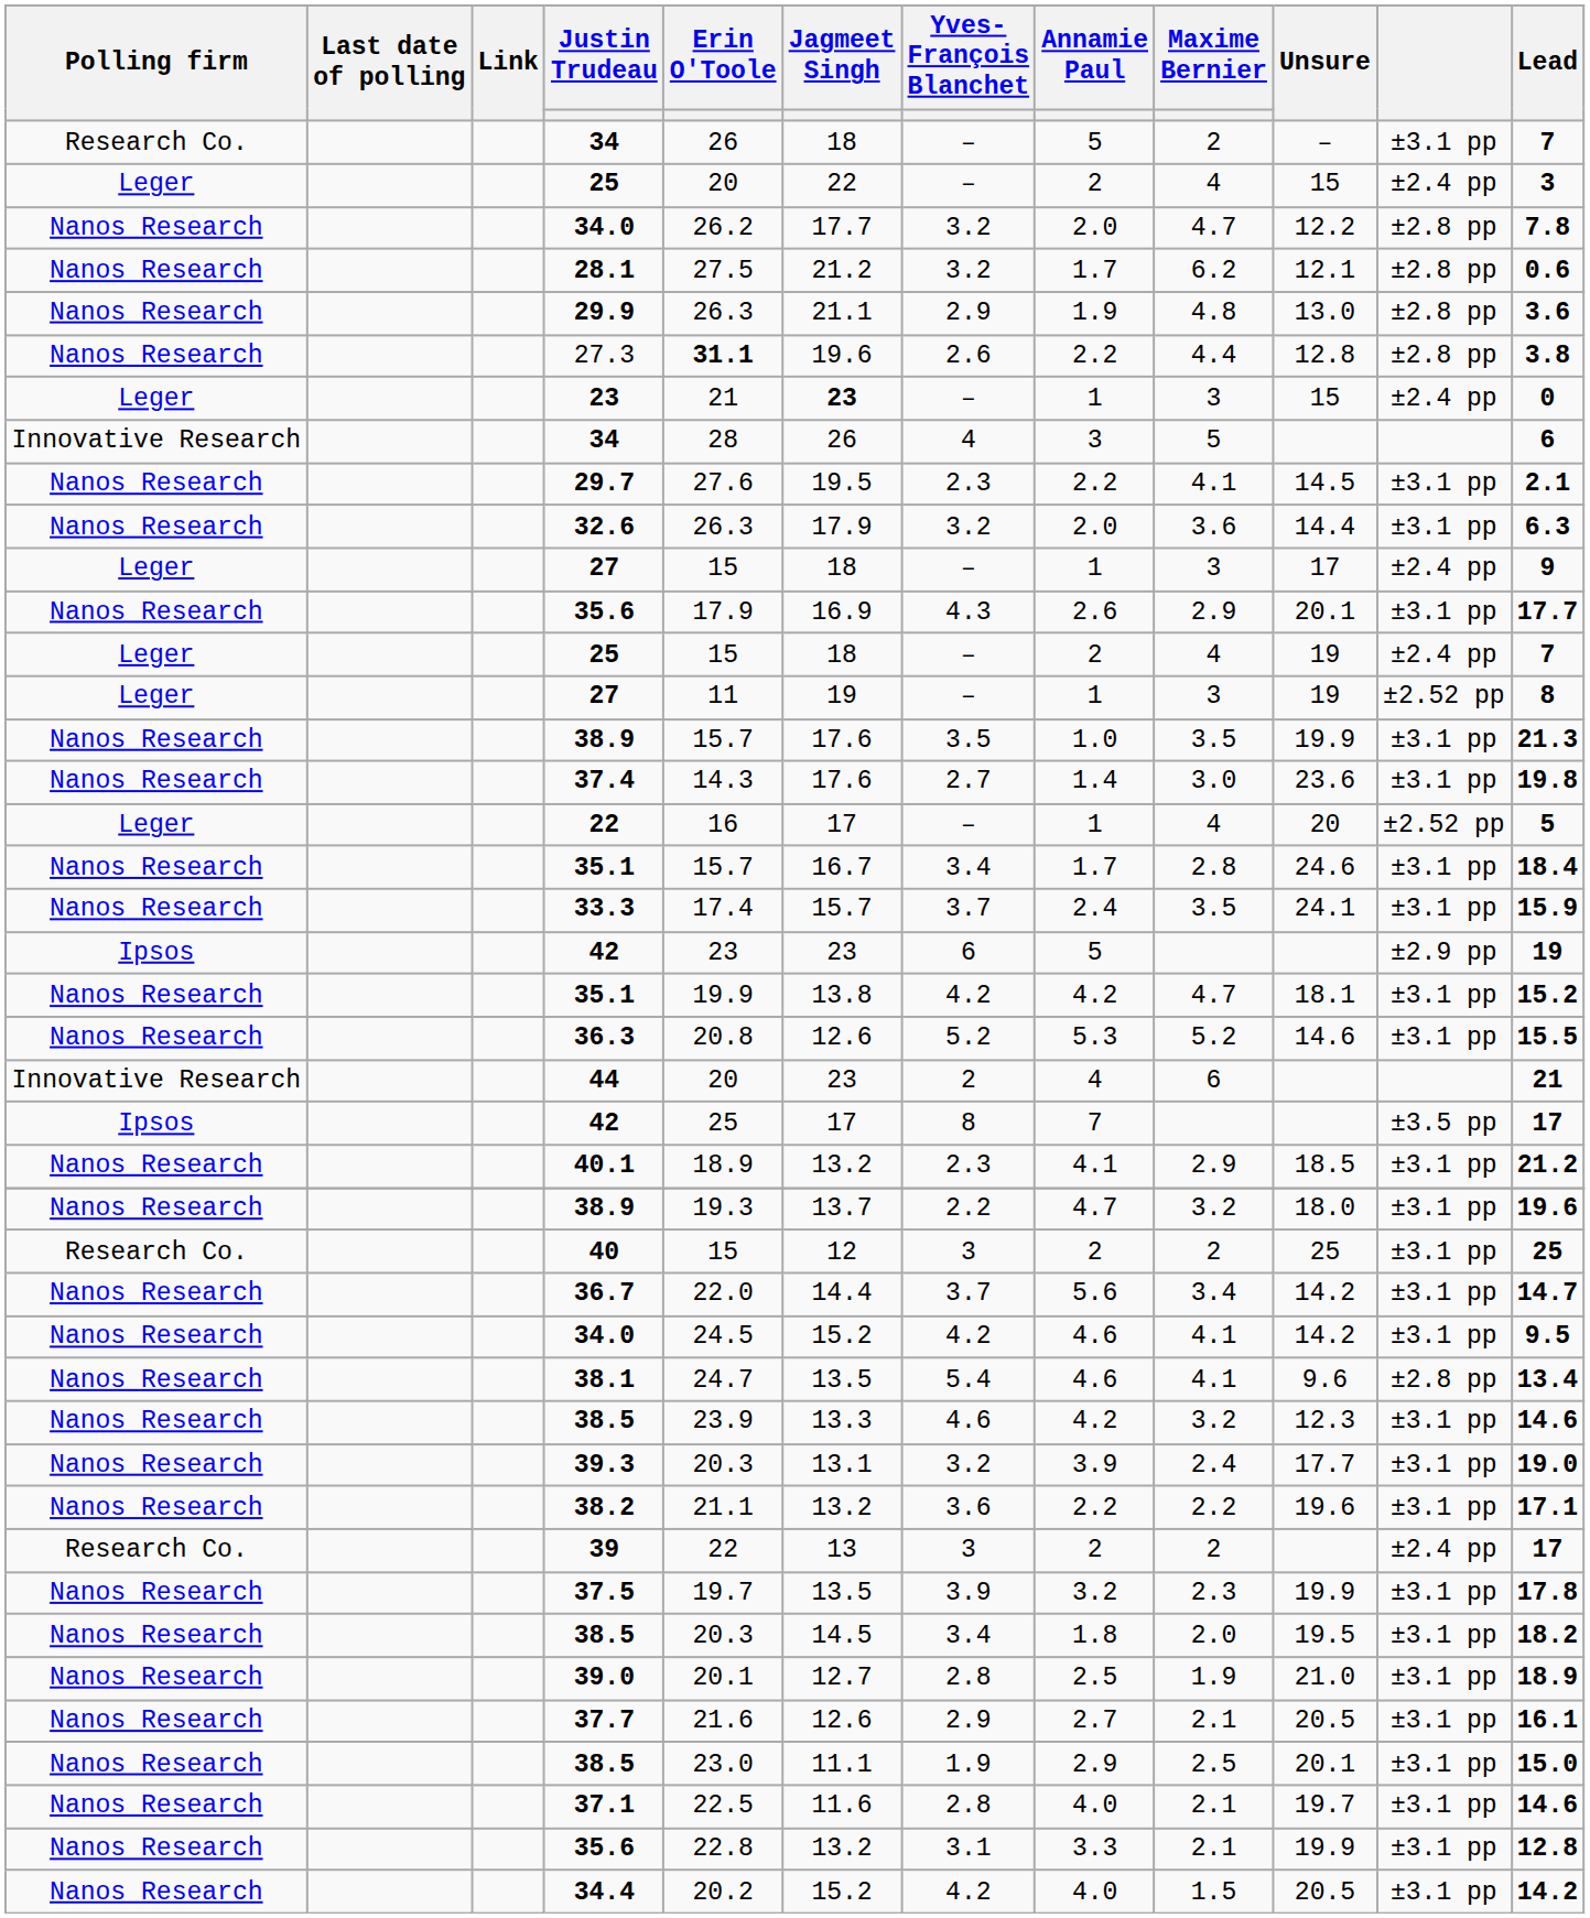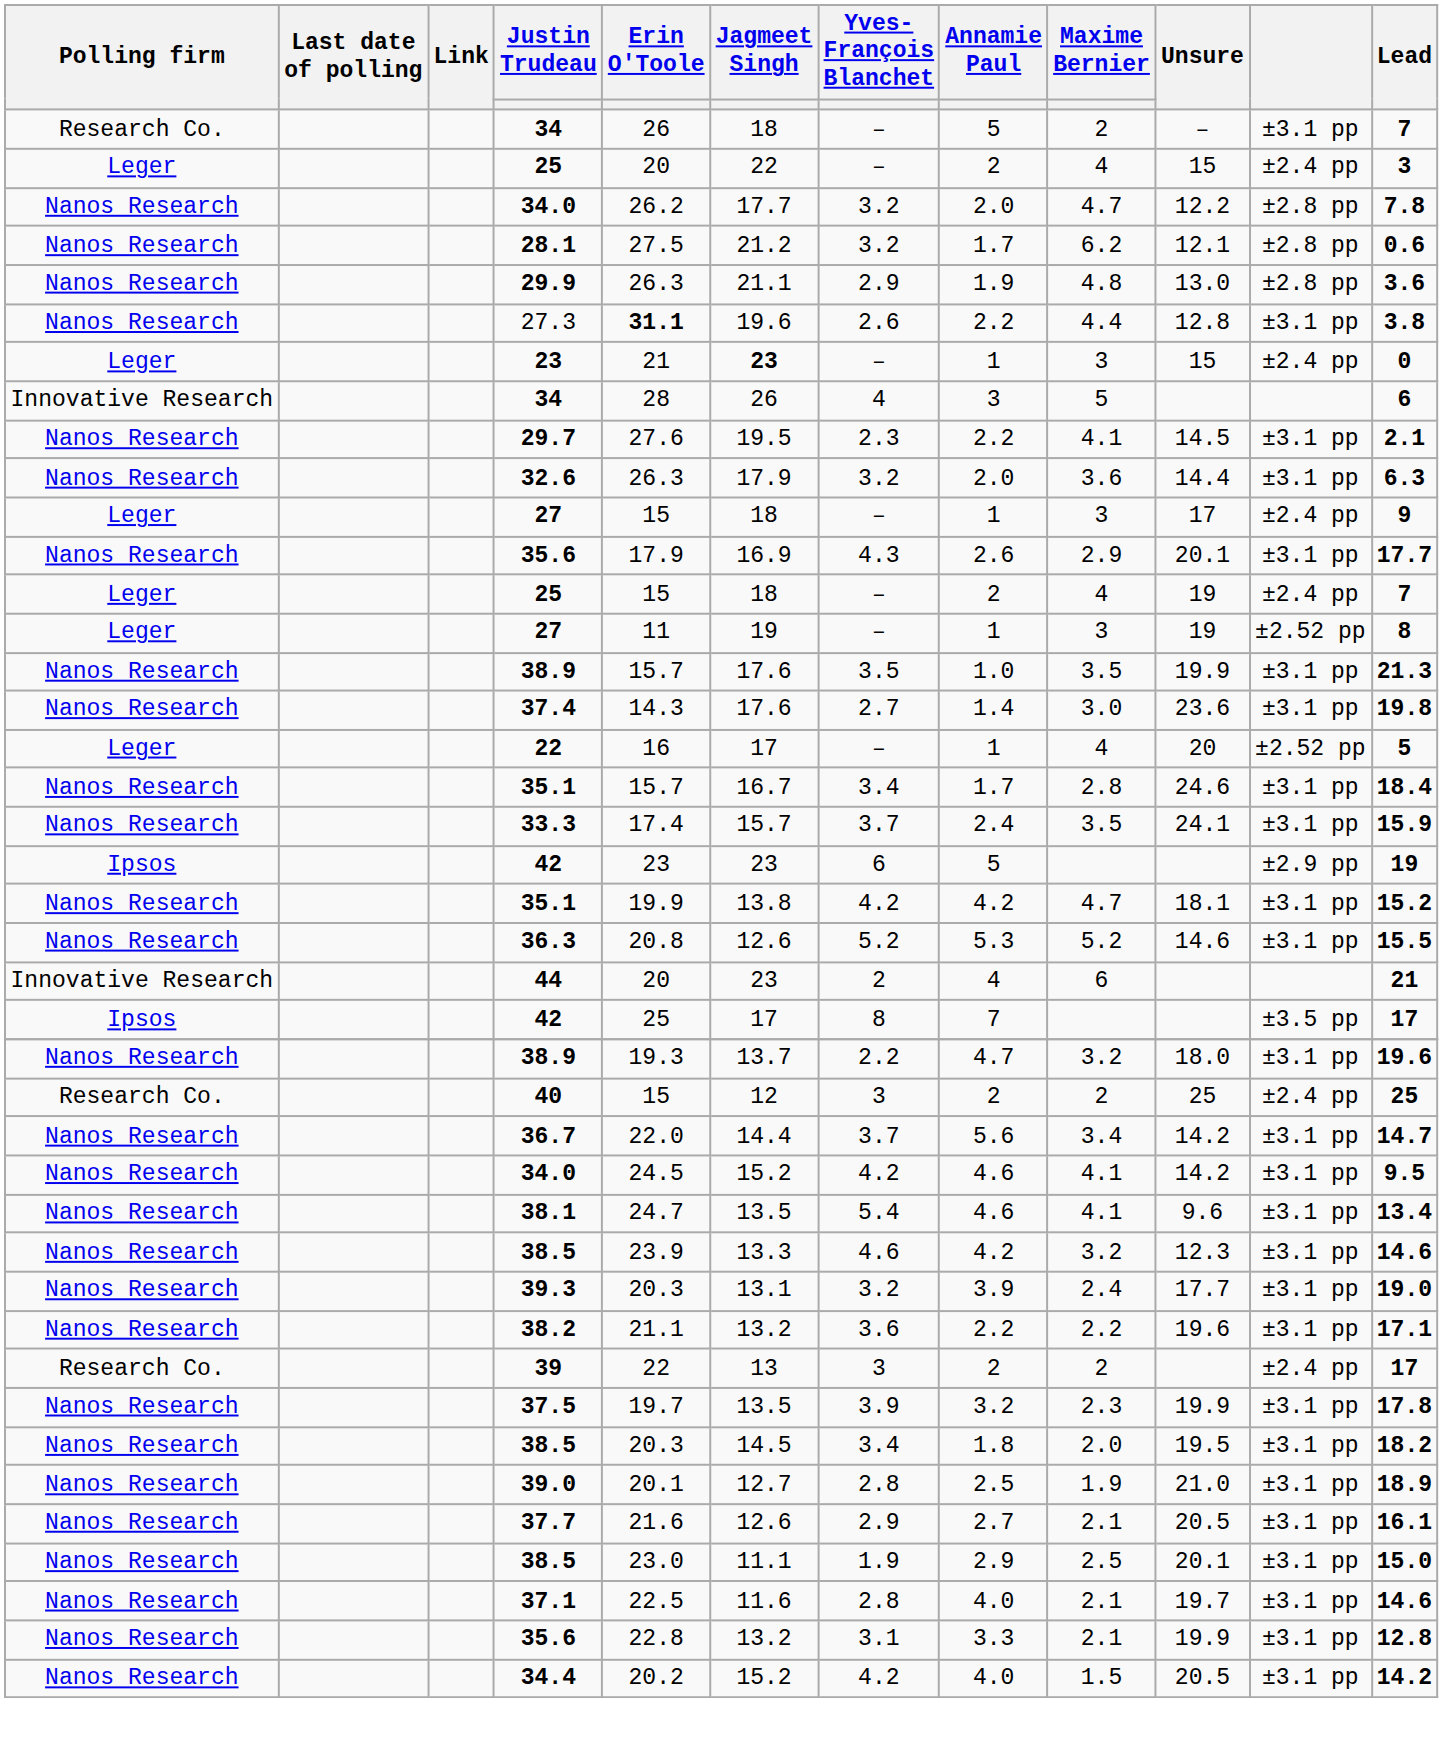27.3 | column 11: ±2.8 pp -> ±3.1 pp
- row: Nanos Research | 40.1 | 18.9 | 13.2 | 2.3 | 4.1 | 2.9 | 18.5 | ±3.1 pp | 21.2
40 | column 11: ±3.1 pp -> ±2.4 pp
38.1 | column 11: ±2.8 pp -> ±3.1 pp
